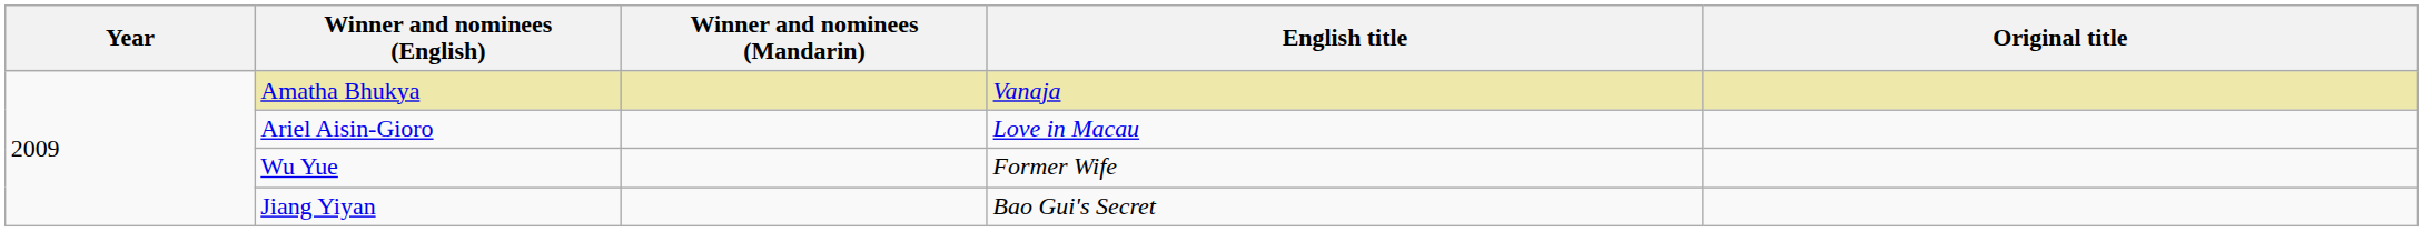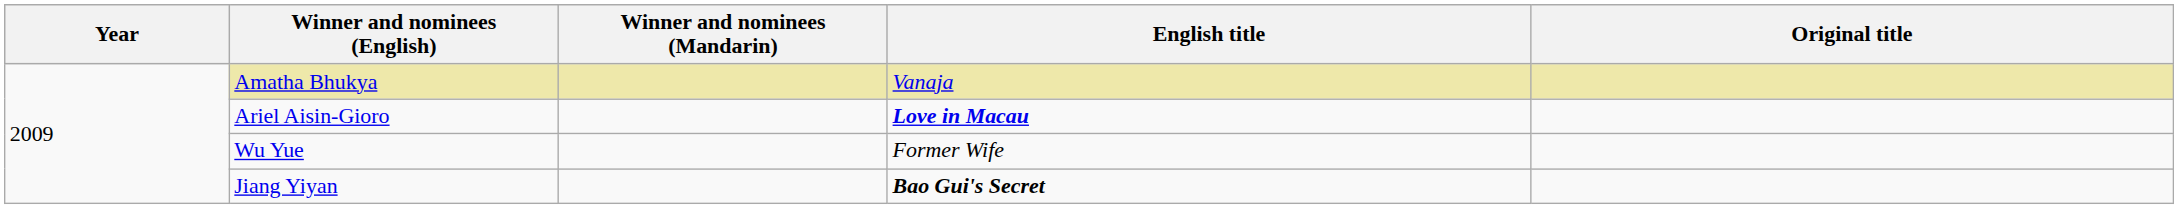Ariel Aisin-Gioro | English title: normal -> bold
Jiang Yiyan | English title: normal -> bold
